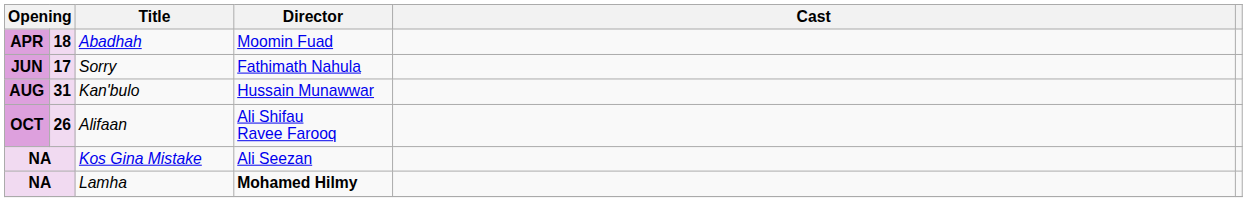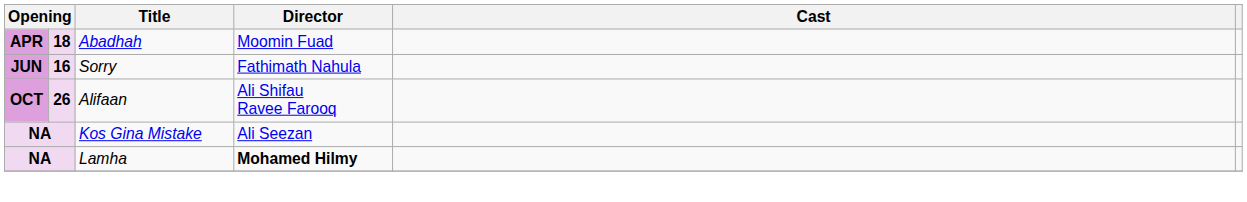Sorry | column 2: 17 -> 16
- row: AUG | 31 | Kan'bulo | Hussain Munawwar
